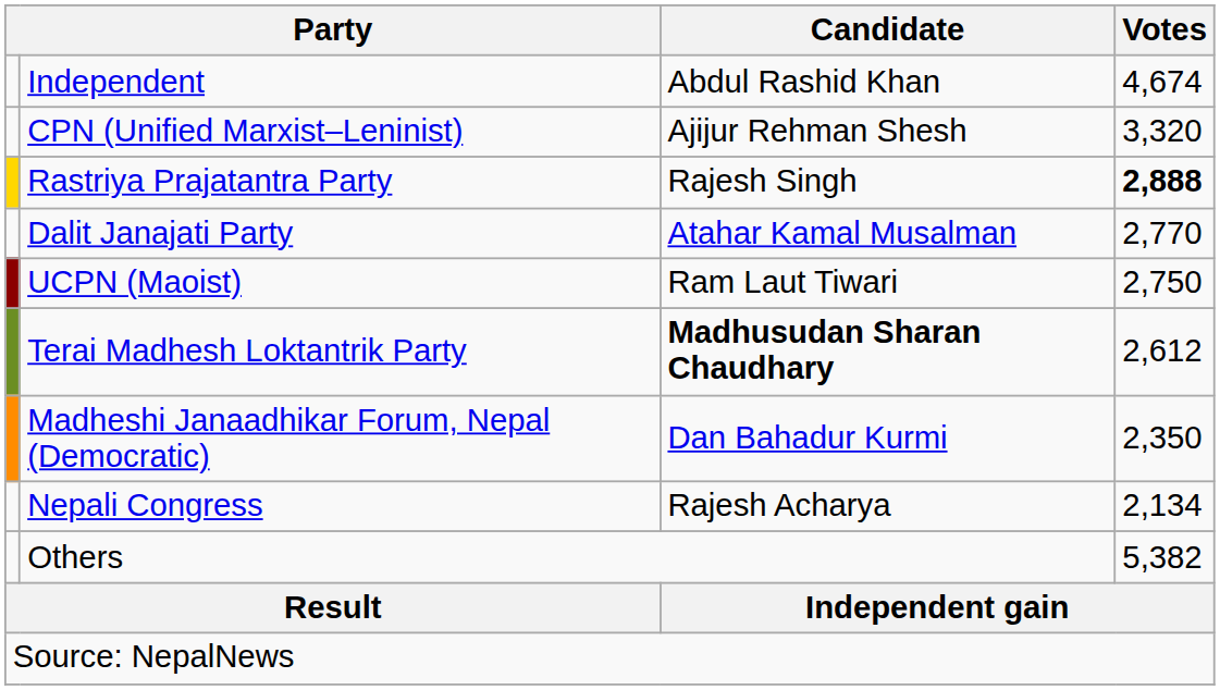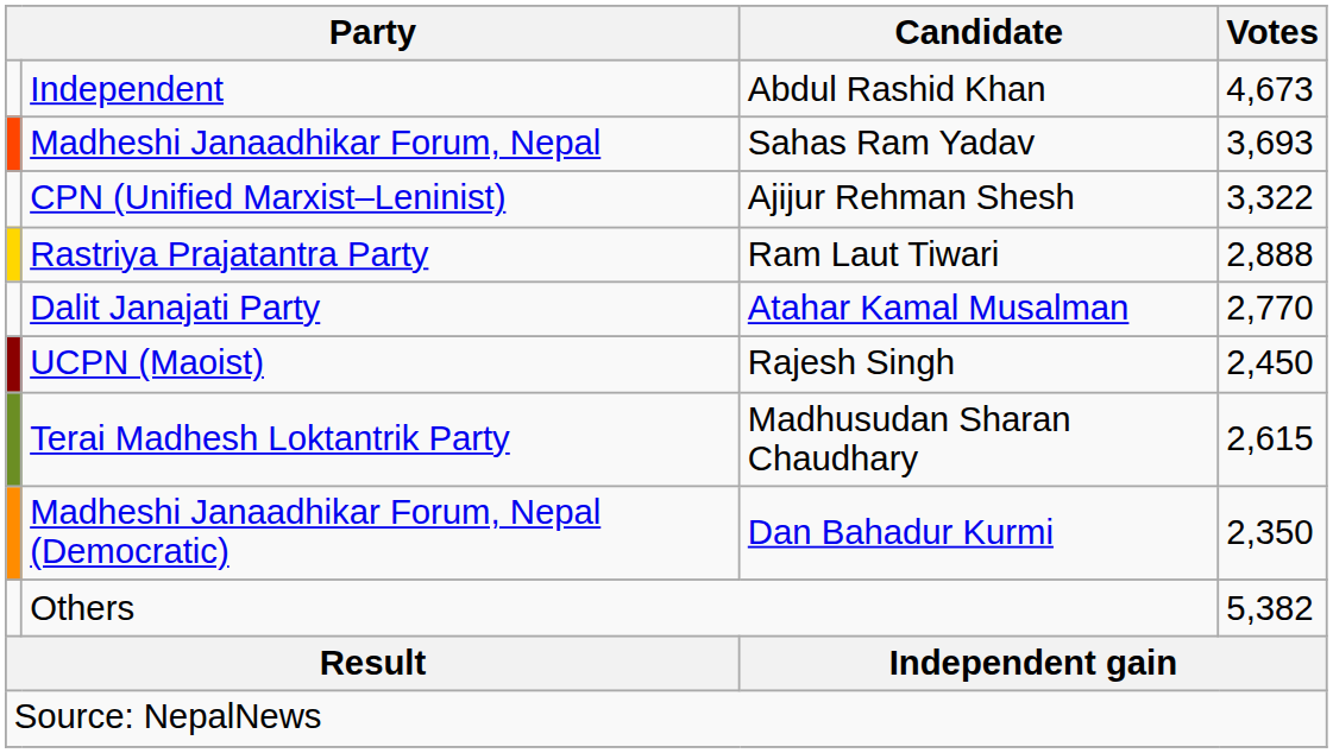Independent | Votes: 4,674 -> 4,673
+ row: Madheshi Janaadhikar Forum, Nepal | Sahas Ram Yadav | 3,693
CPN (Unified Marxist–Leninist) | Votes: 3,320 -> 3,322
Rastriya Prajatantra Party | Candidate: Rajesh Singh -> Ram Laut Tiwari
Rastriya Prajatantra Party | Votes: bold -> normal
UCPN (Maoist) | Candidate: Ram Laut Tiwari -> Rajesh Singh
UCPN (Maoist) | Votes: 2,750 -> 2,450
Terai Madhesh Loktantrik Party | Candidate: bold -> normal
Terai Madhesh Loktantrik Party | Votes: 2,612 -> 2,615
- row: Nepali Congress | Rajesh Acharya | 2,134
